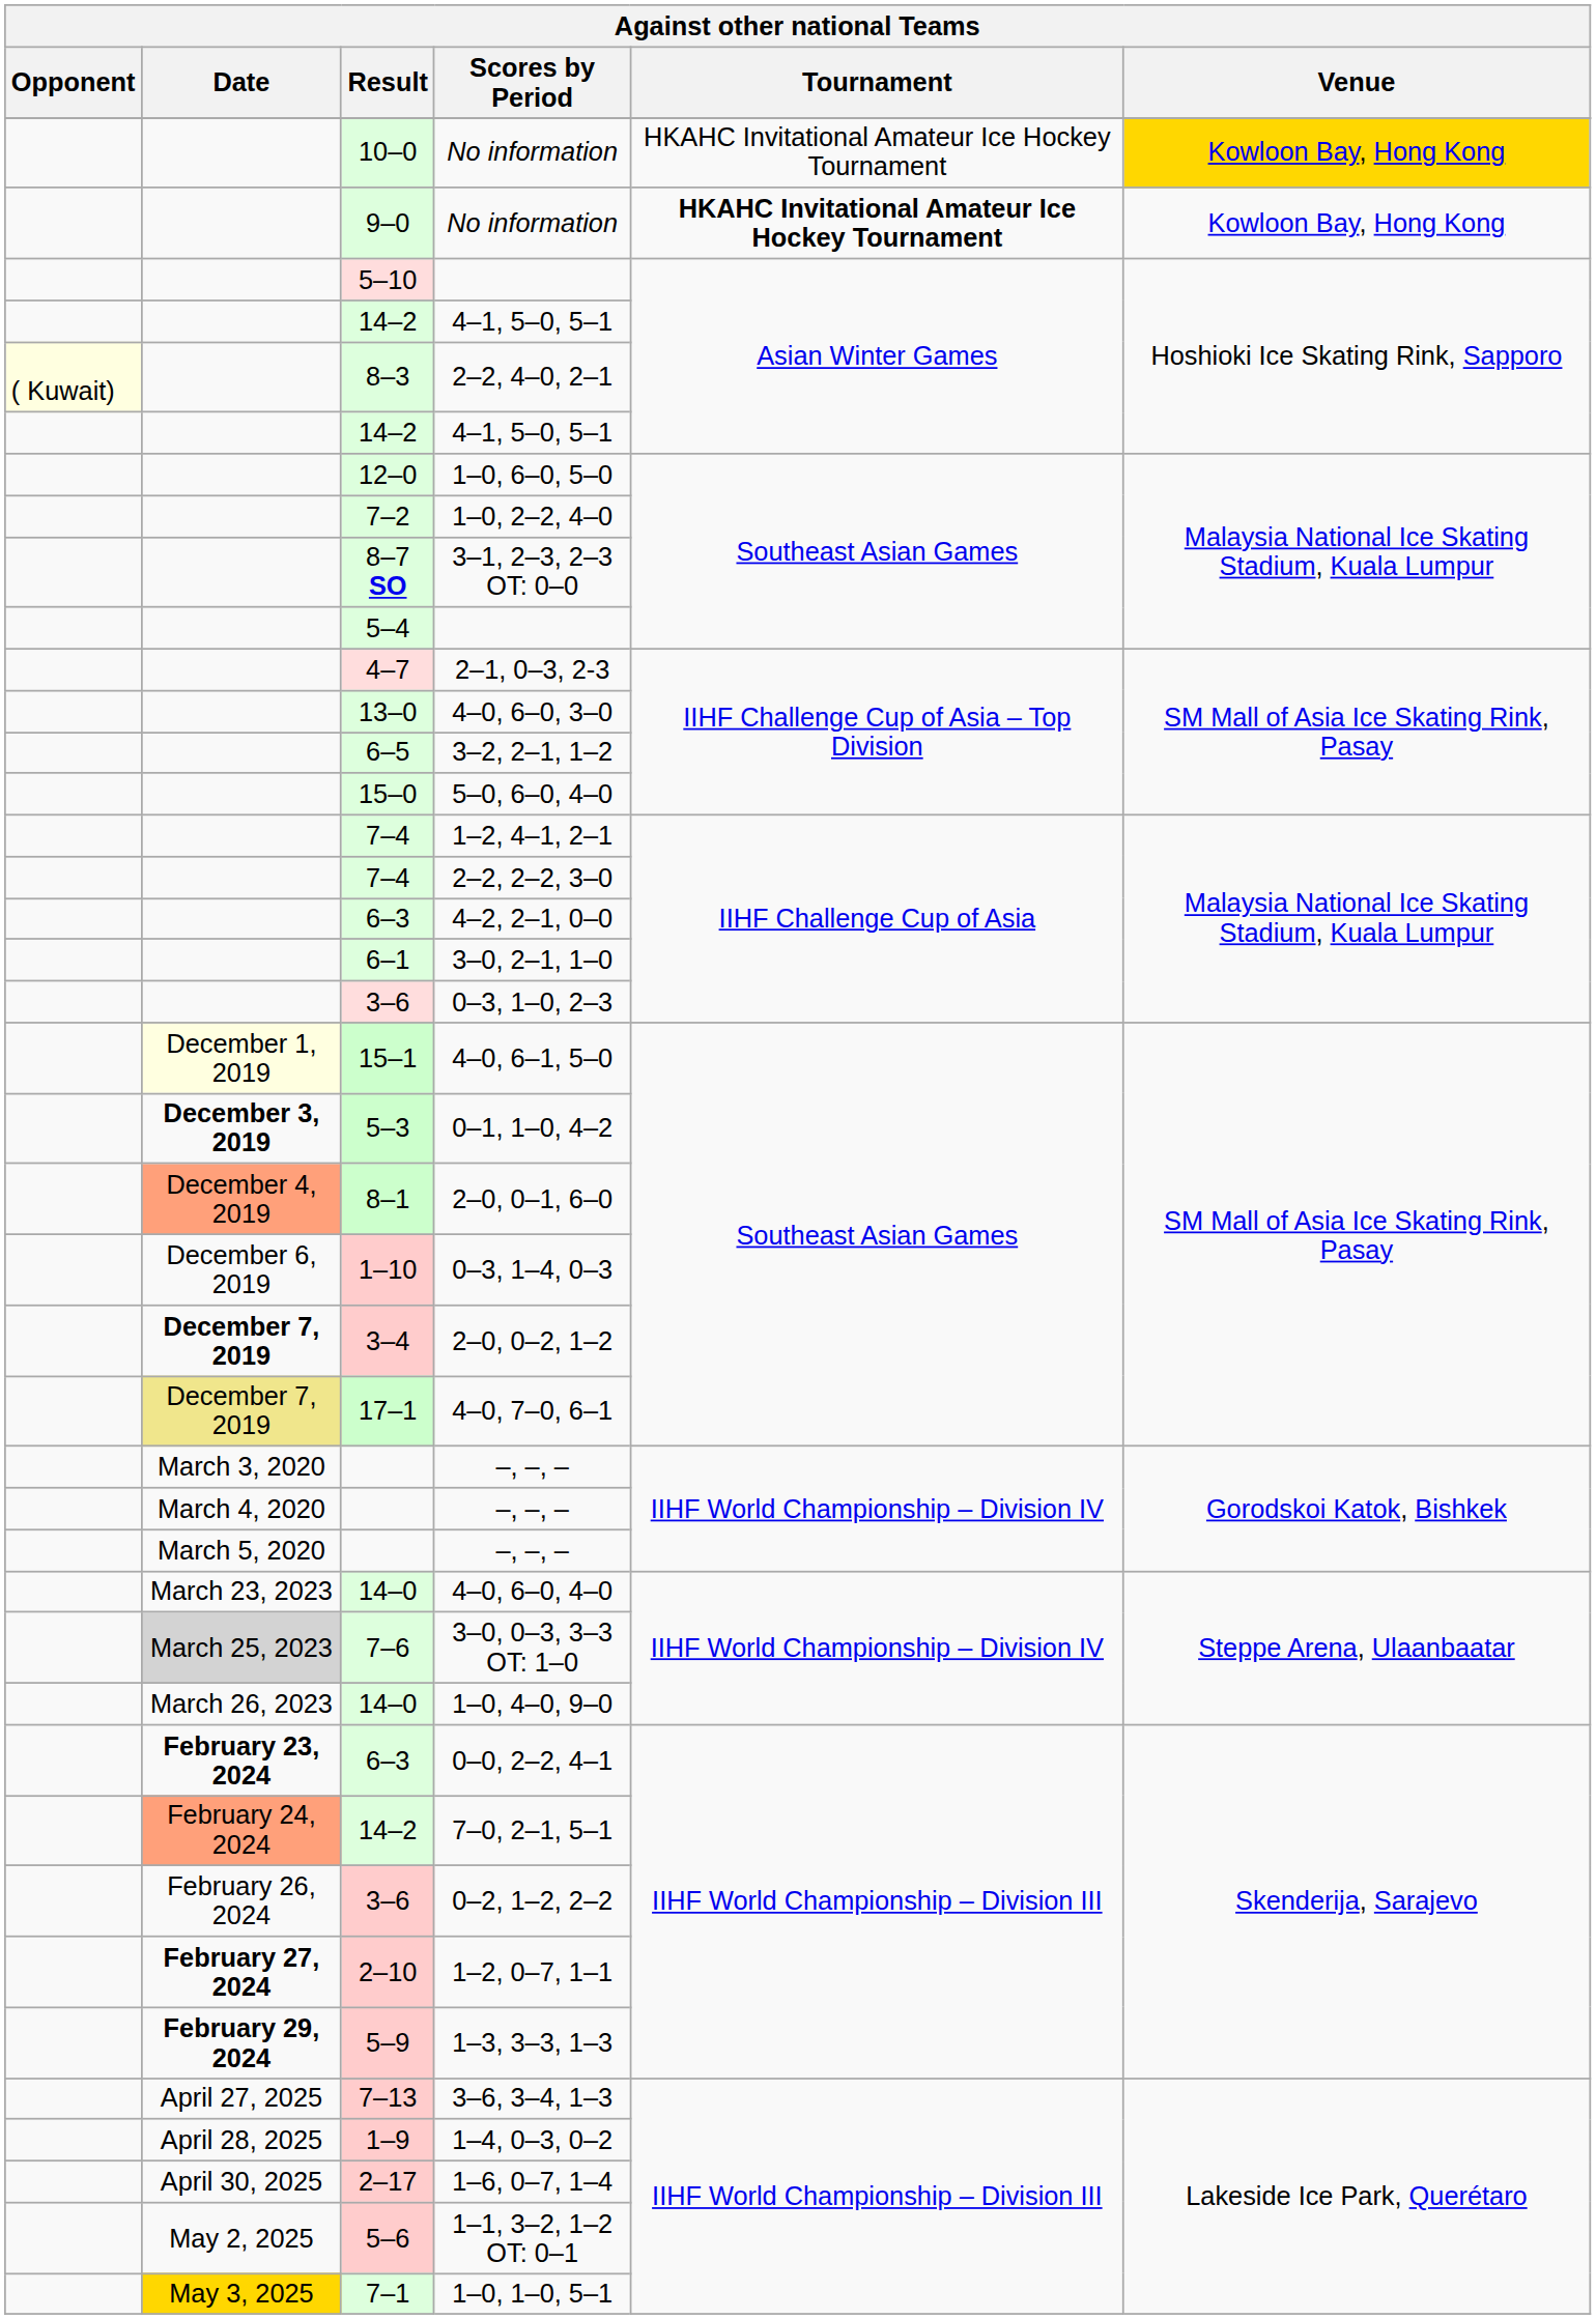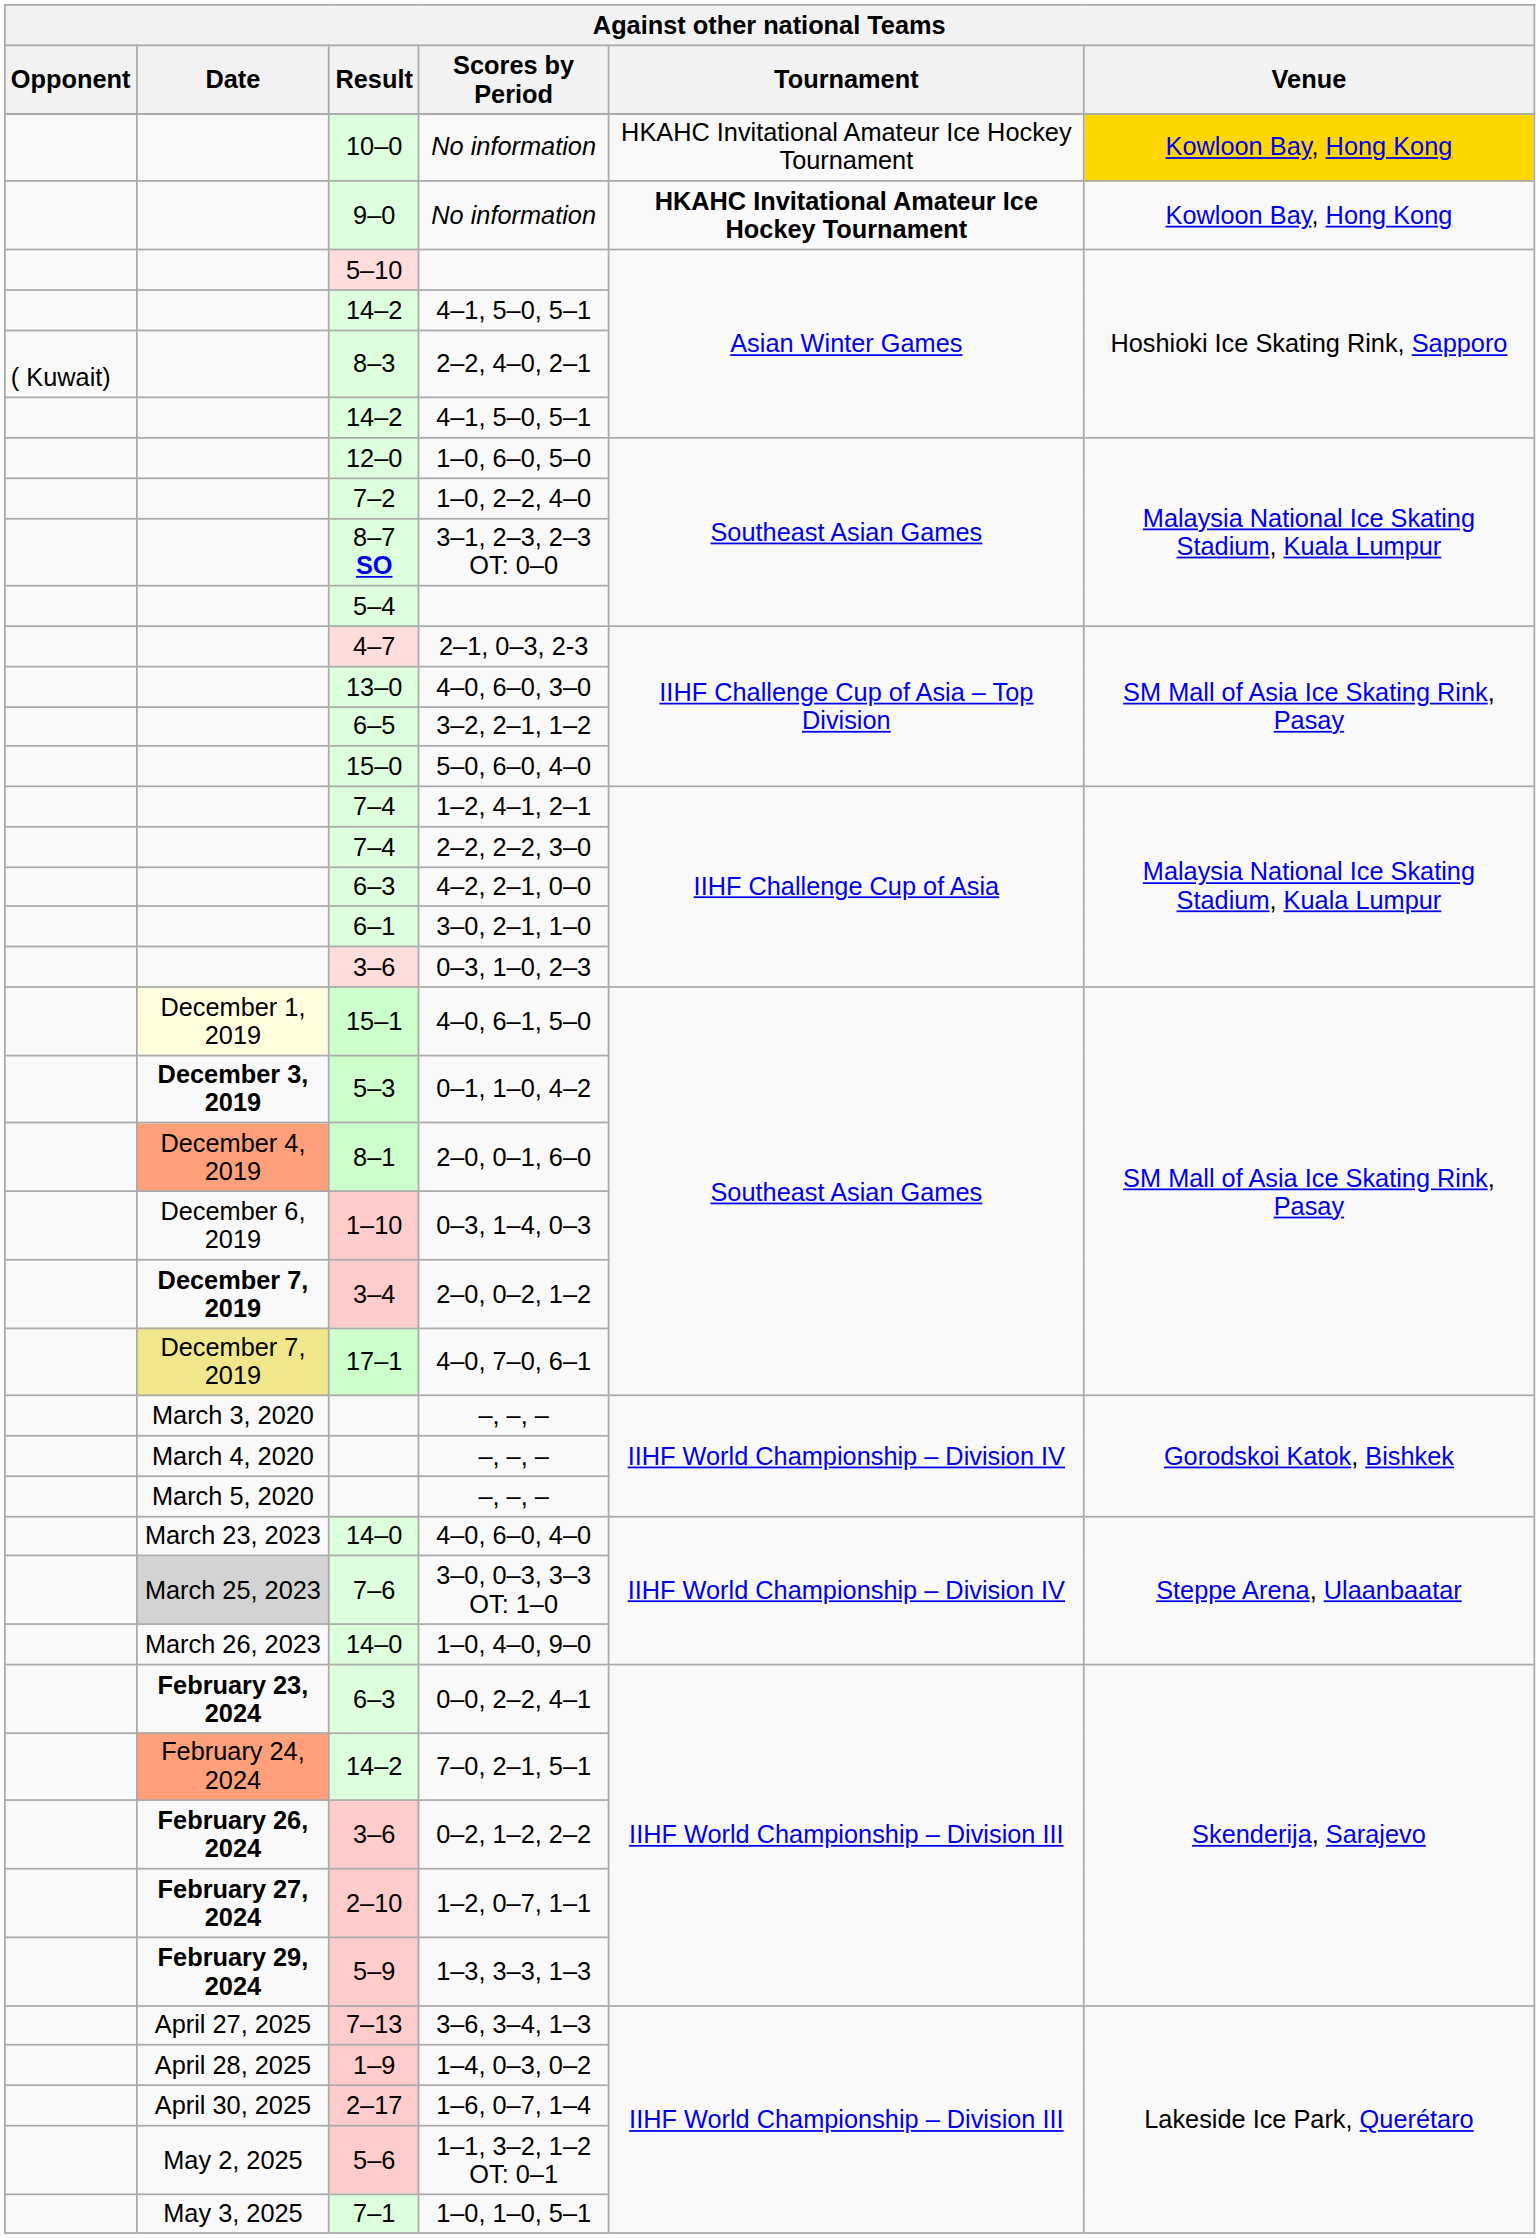2–2, 4–0, 2–1 | Opponent: lightyellow background -> no background
0–2, 1–2, 2–2 | Date: normal -> bold
1–0, 1–0, 5–1 | Date: gold background -> no background
